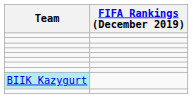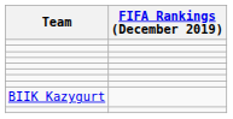row 10 | Team: paleturquoise background -> no background
